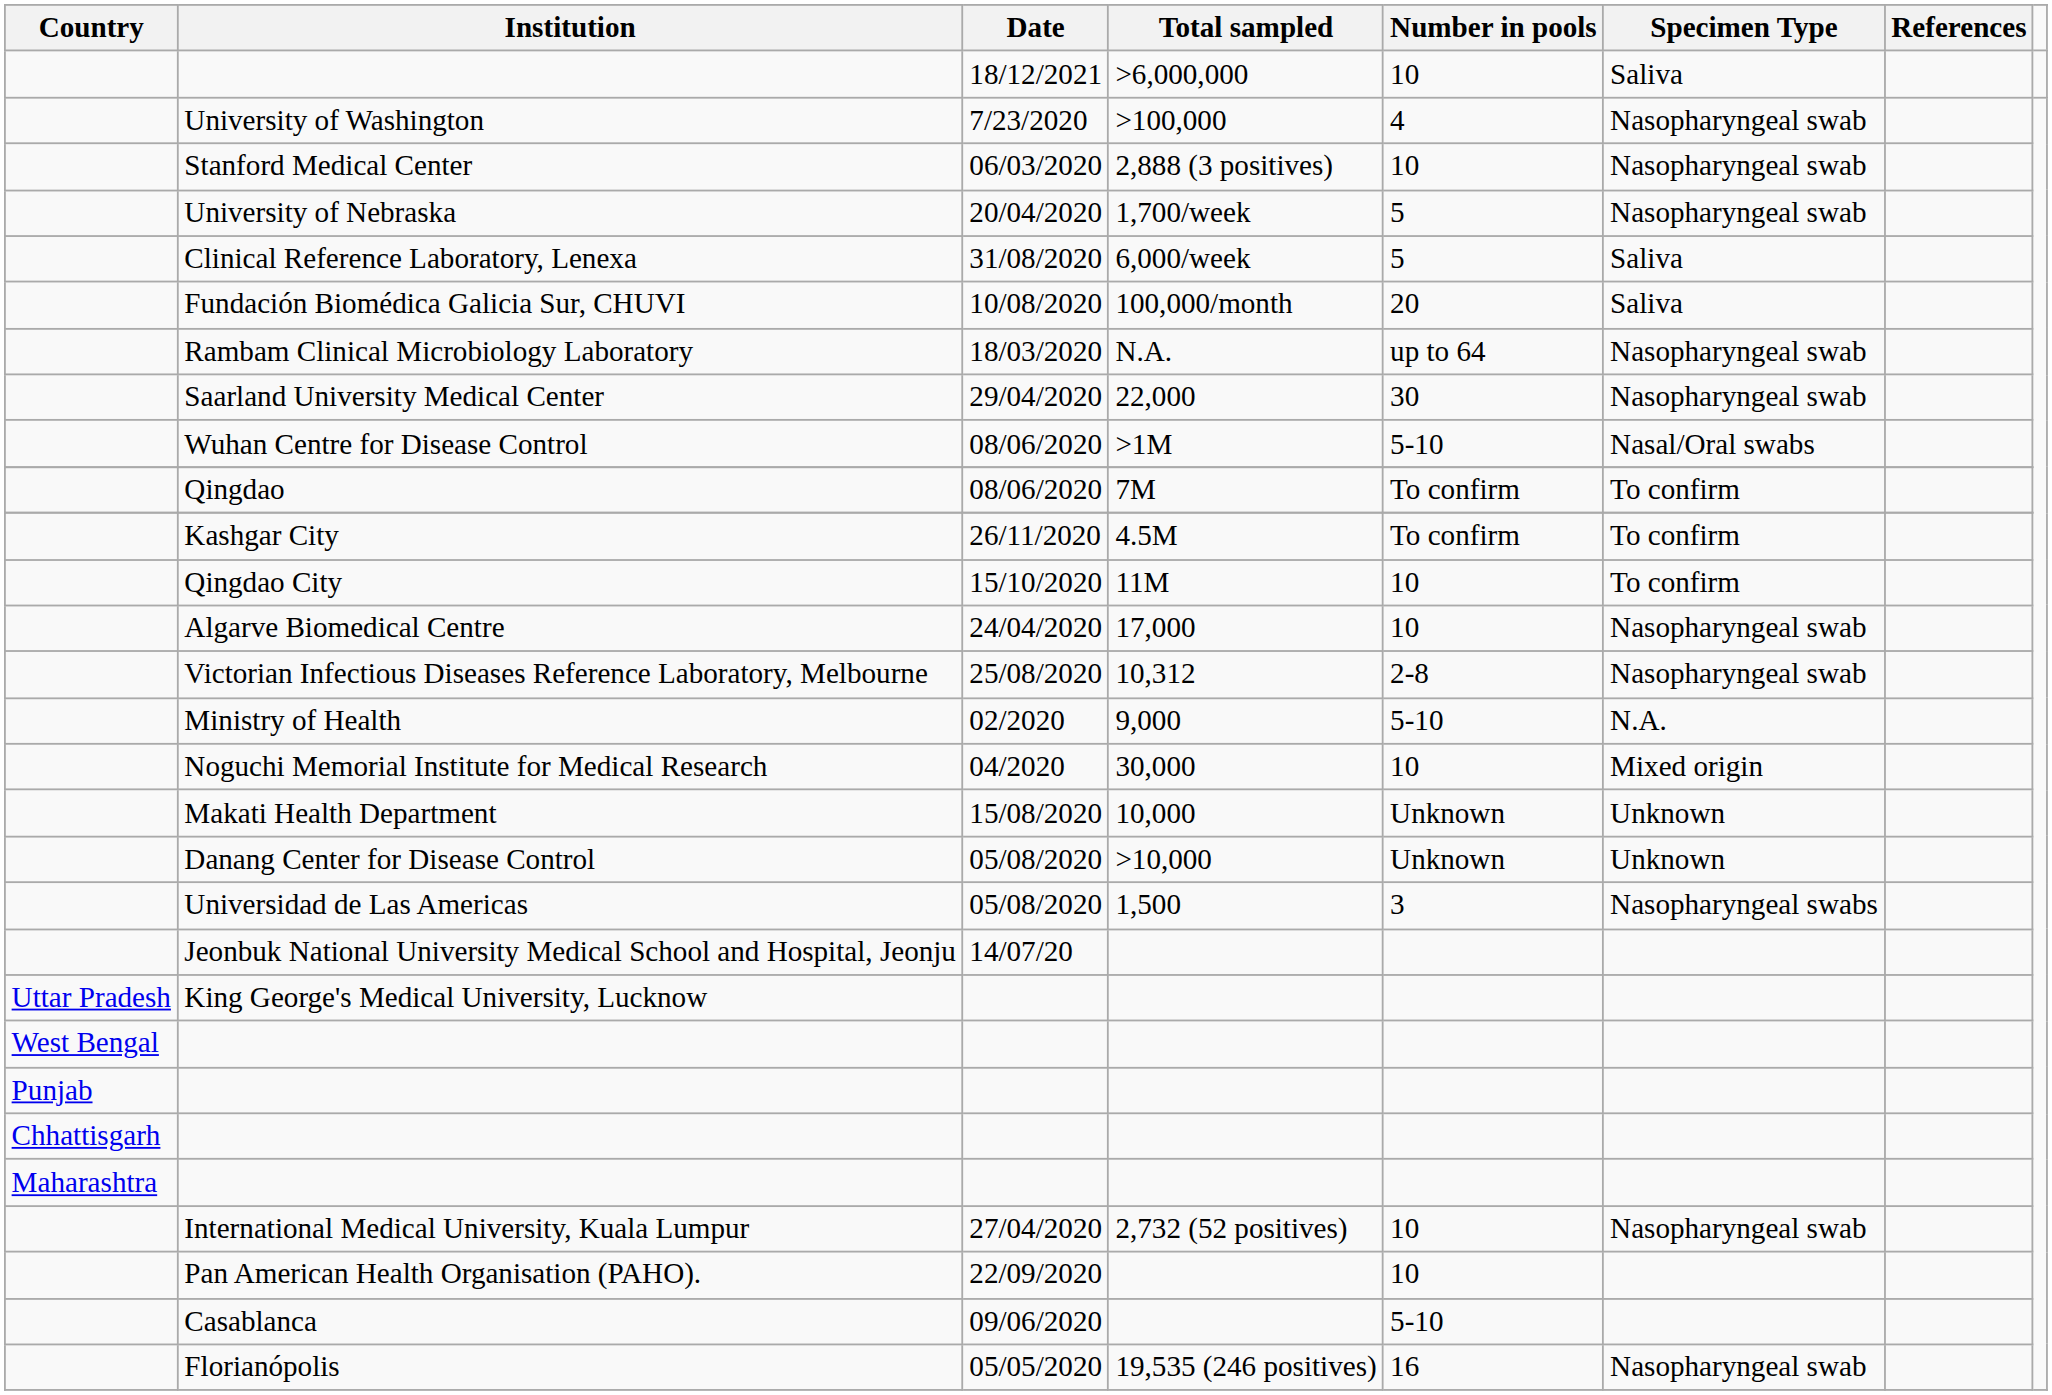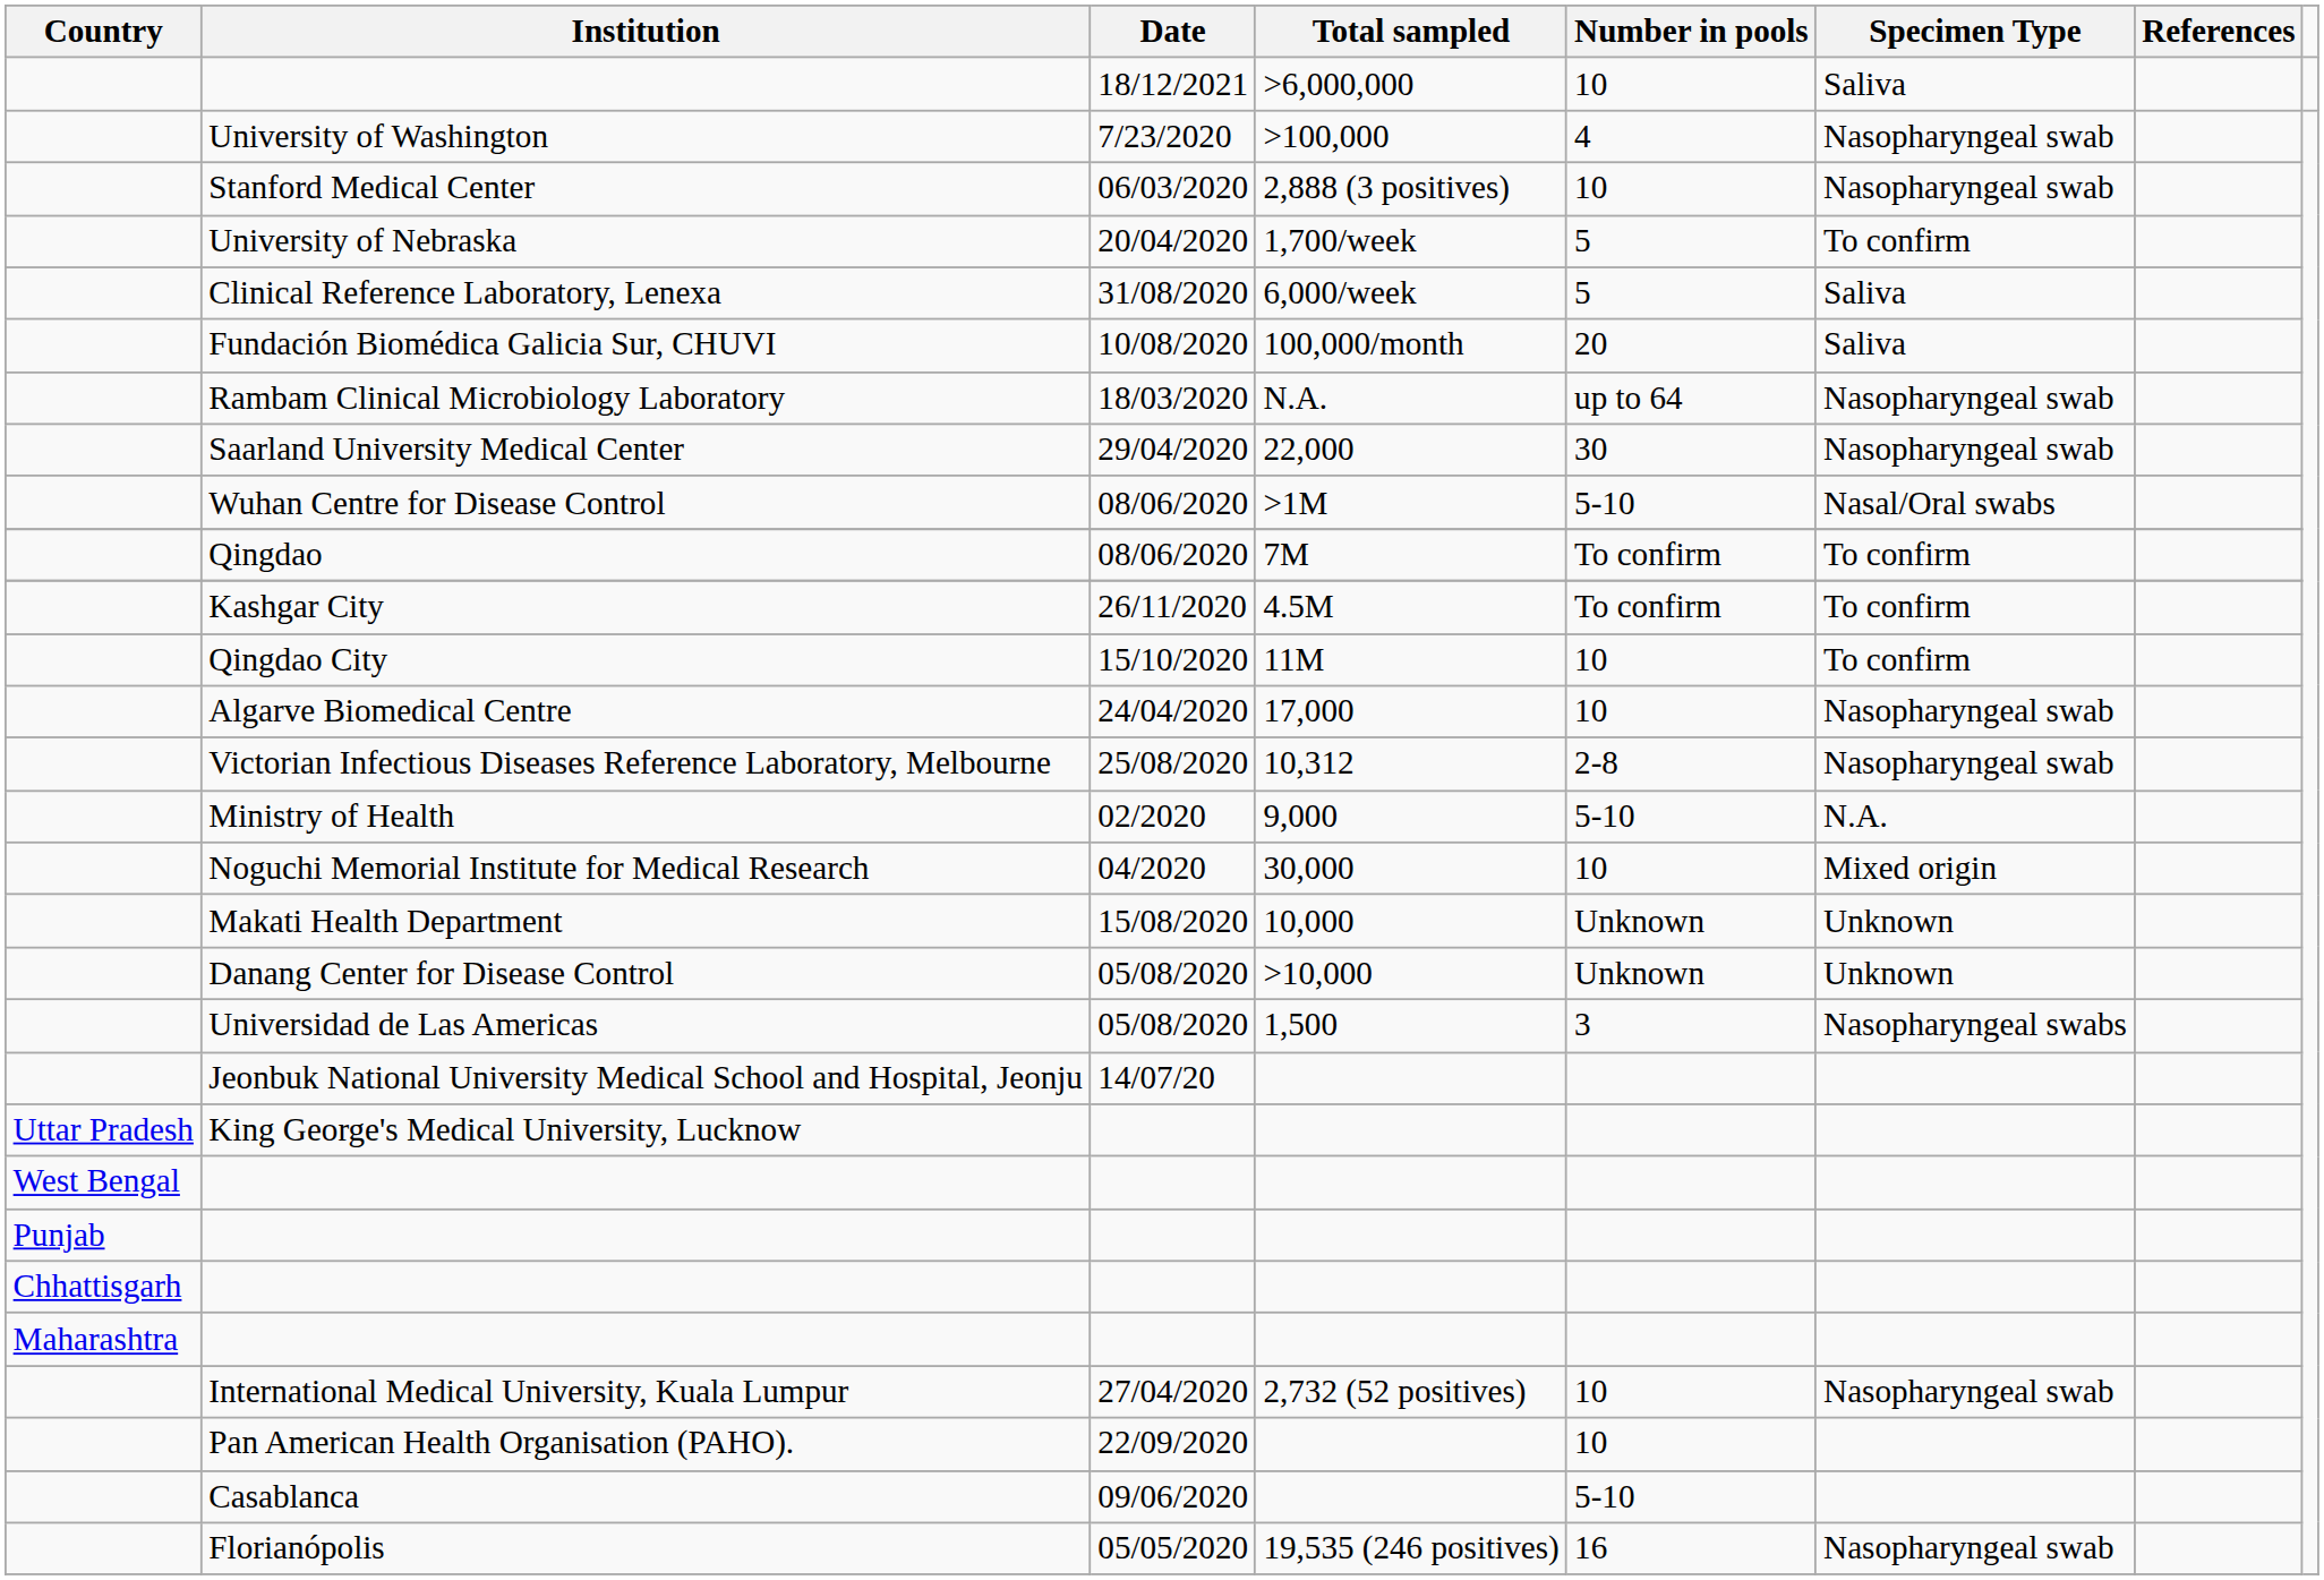University of Nebraska | Specimen Type: Nasopharyngeal swab -> To confirm
